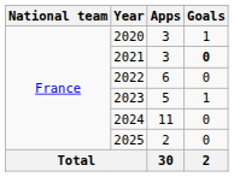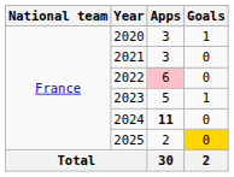2021 | Goals: bold -> normal
2022 | Apps: no background -> pink background
2024 | Apps: normal -> bold
2025 | Goals: no background -> gold background
